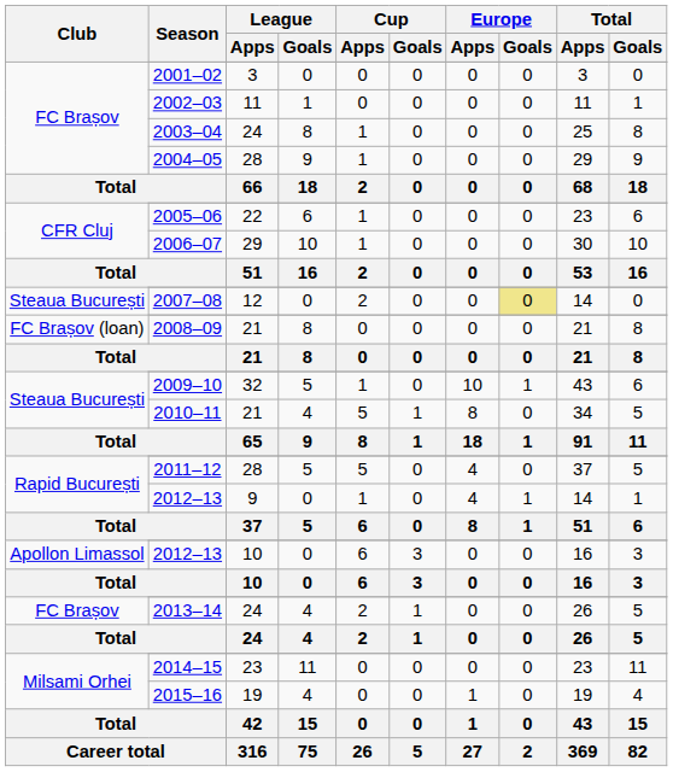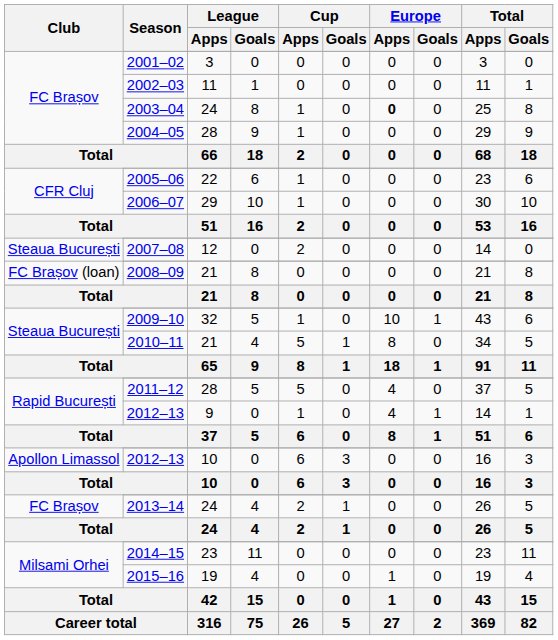2003–04 | Europe / Apps: normal -> bold
2007–08 | Europe / Goals: khaki background -> no background
